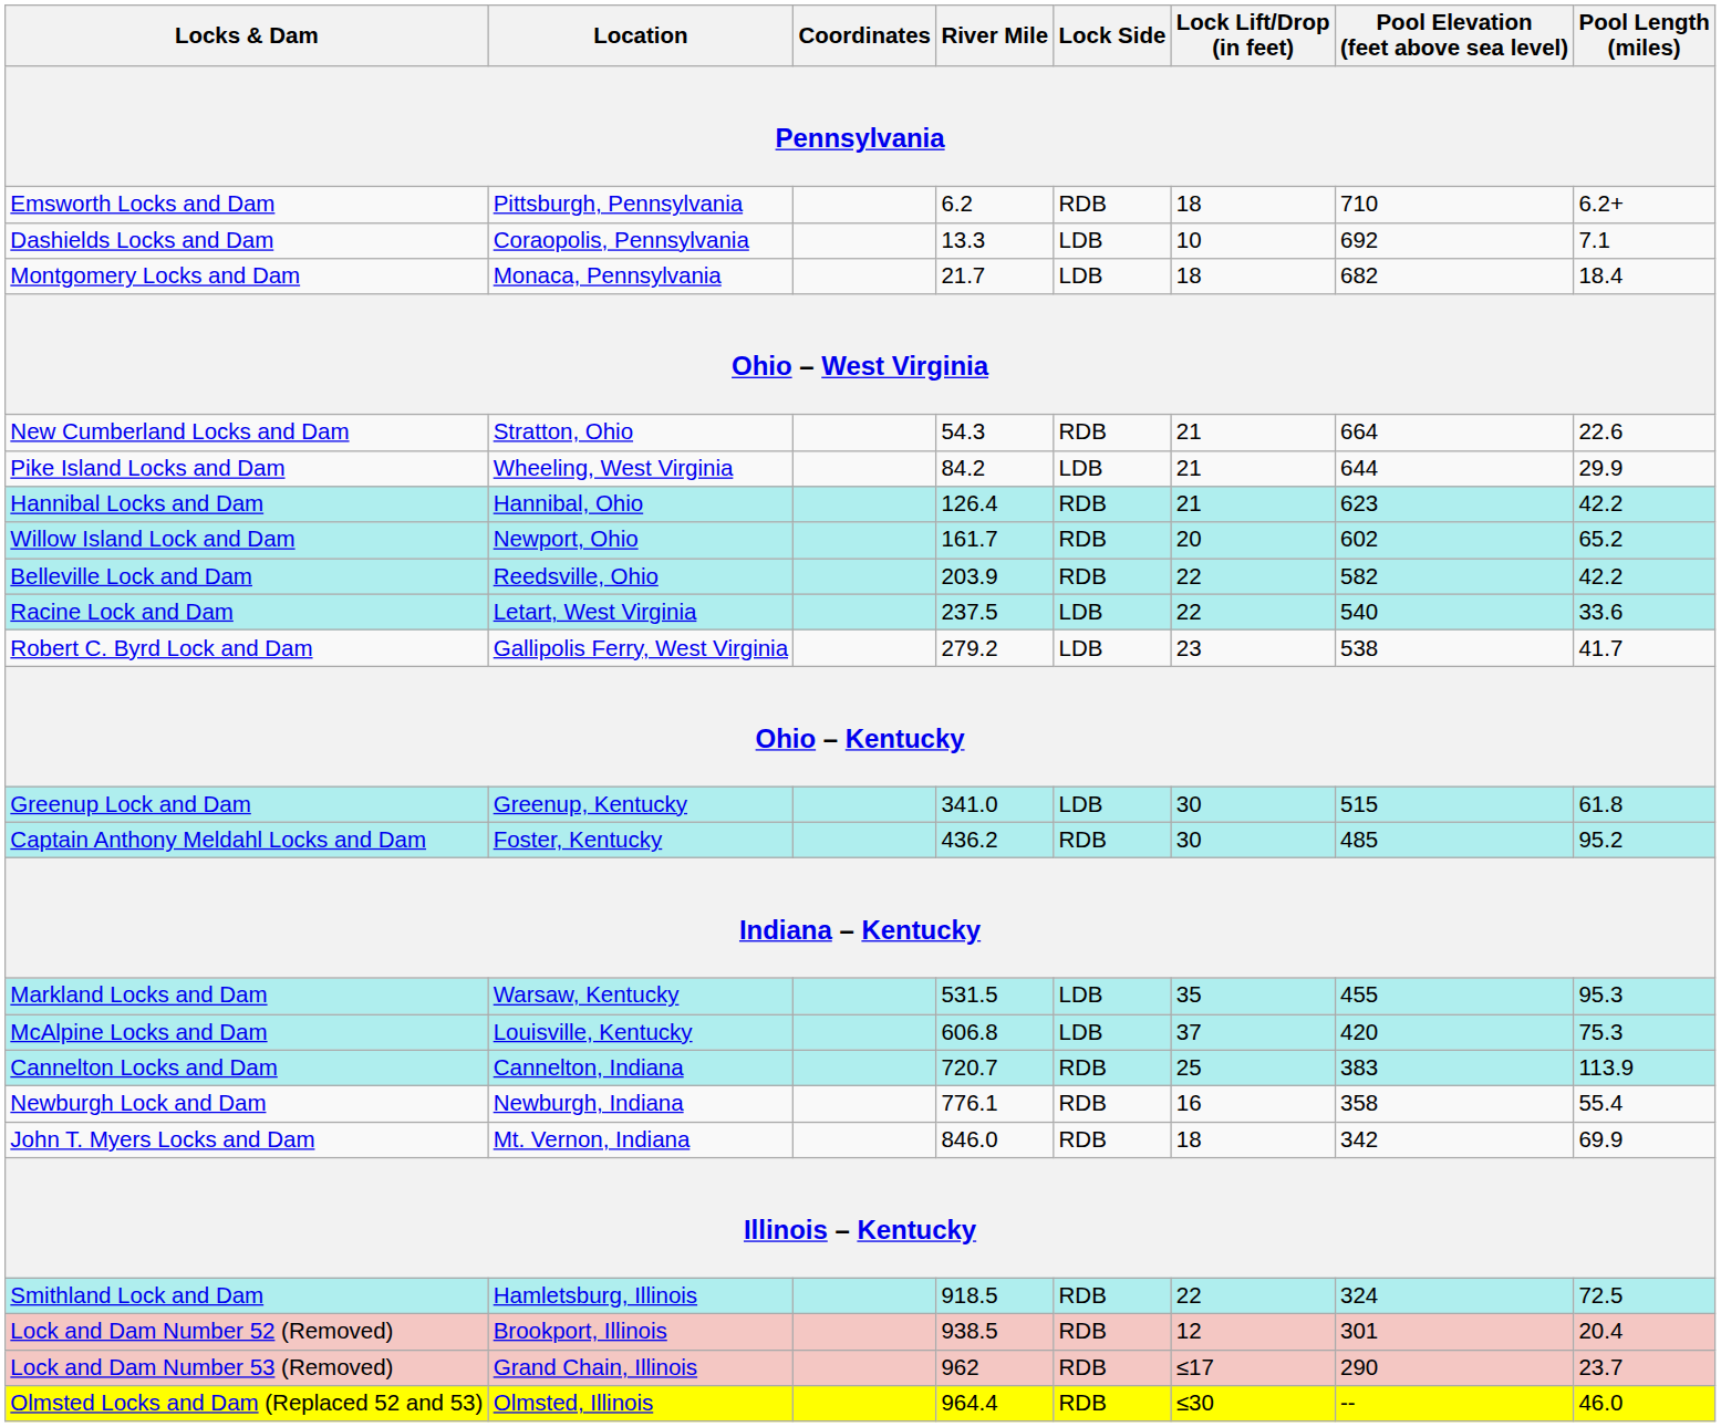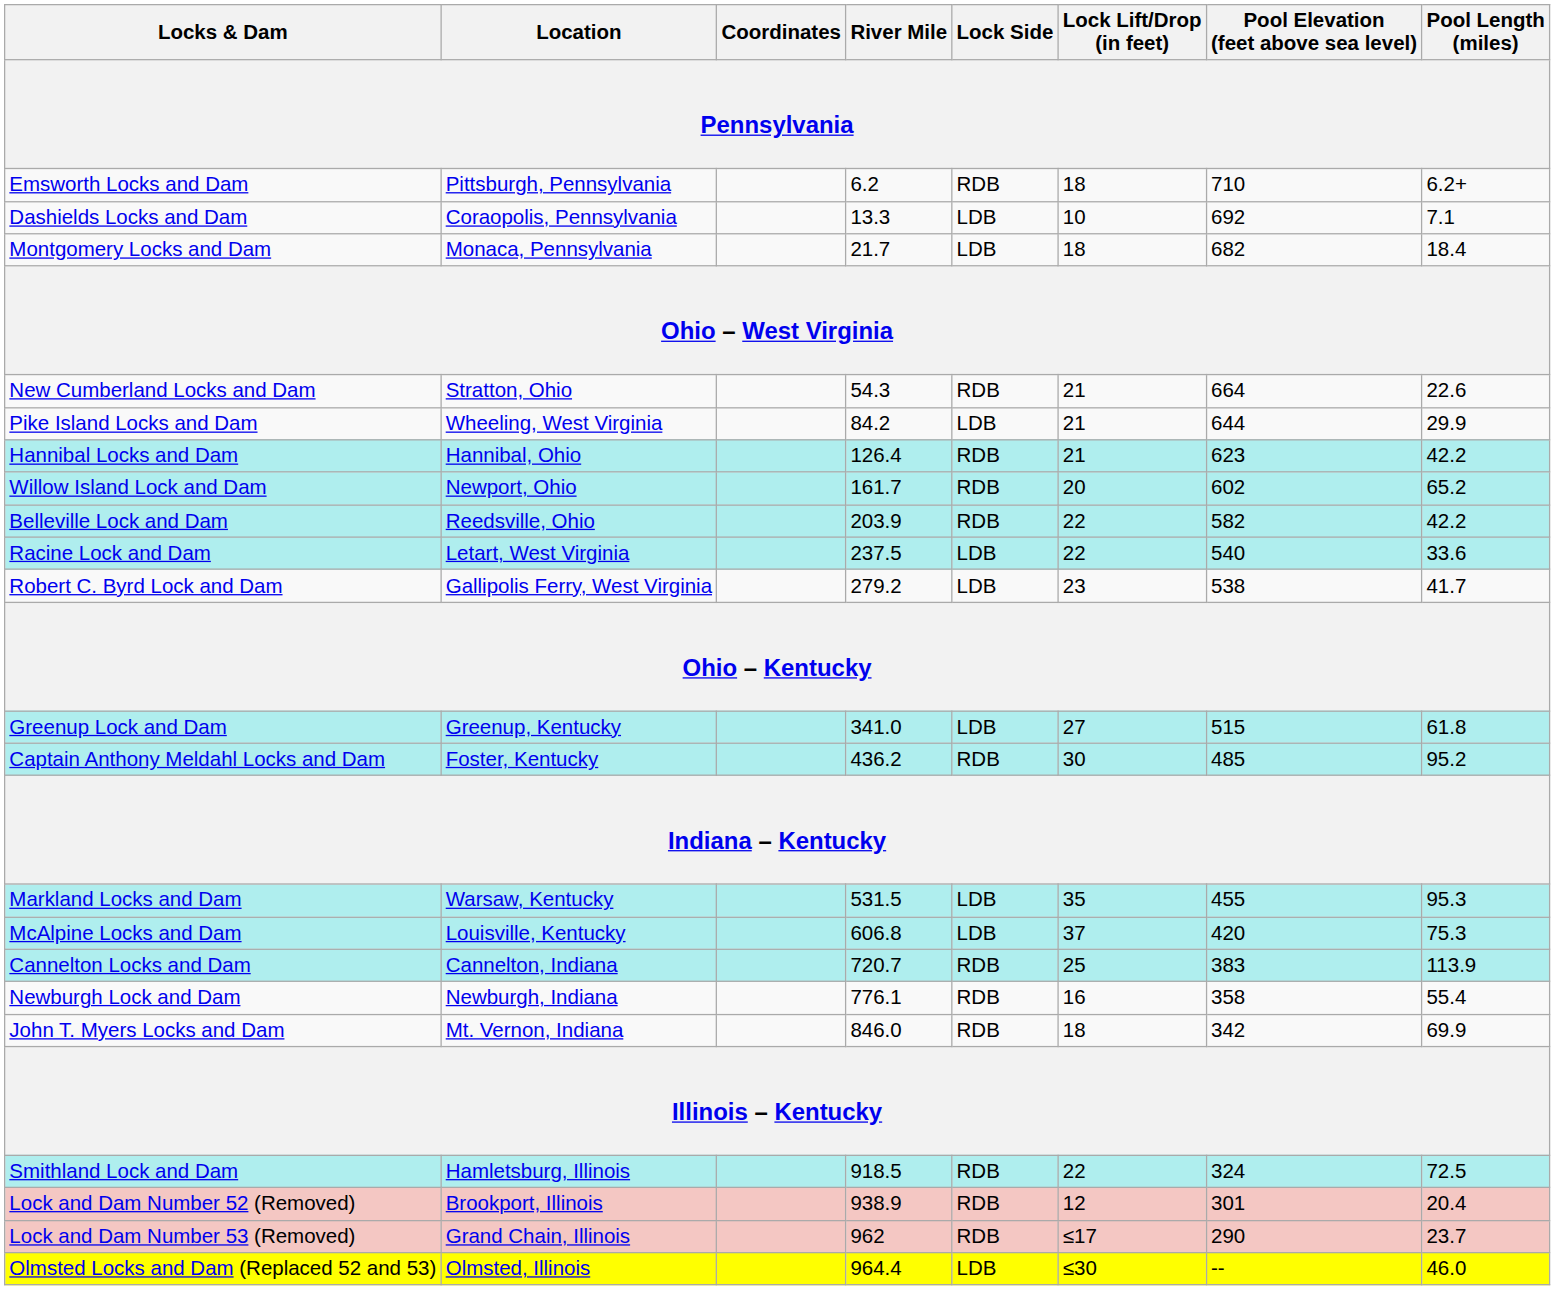Greenup Lock and Dam | Lock Lift/Drop (in feet): 30 -> 27
Lock and Dam Number 52 (Removed) | River Mile: 938.5 -> 938.9
Olmsted Locks and Dam (Replaced 52 and 53) | Lock Side: RDB -> LDB
